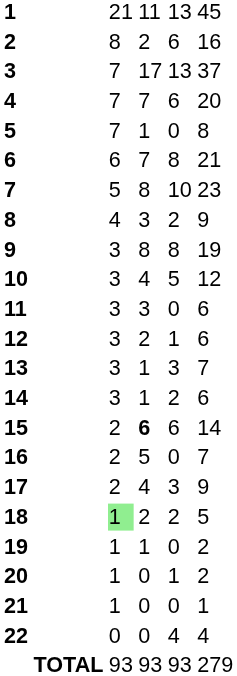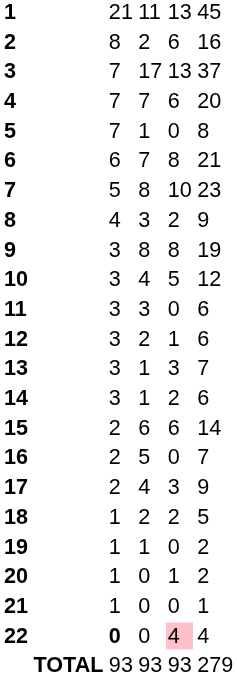15 | column 4: bold -> normal
18 | column 3: lightgreen background -> no background
22 | column 3: normal -> bold
22 | column 5: no background -> pink background
